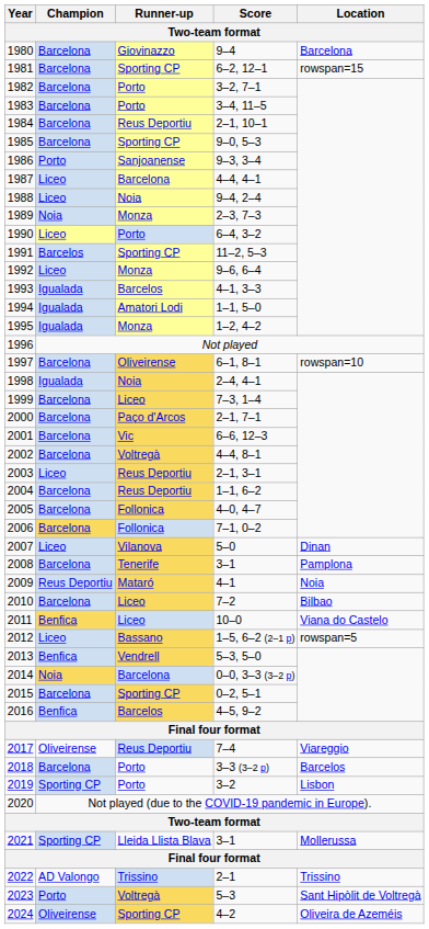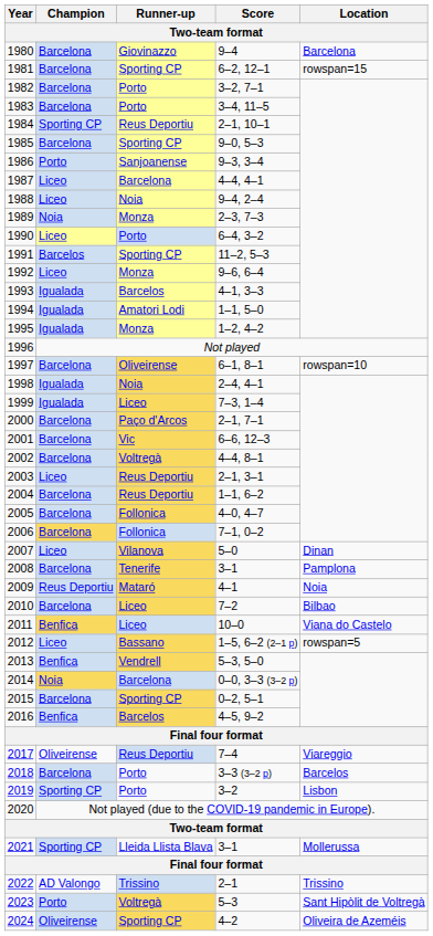1984 | Champion: Barcelona -> Sporting CP
1999 | Champion: Barcelona -> Igualada
